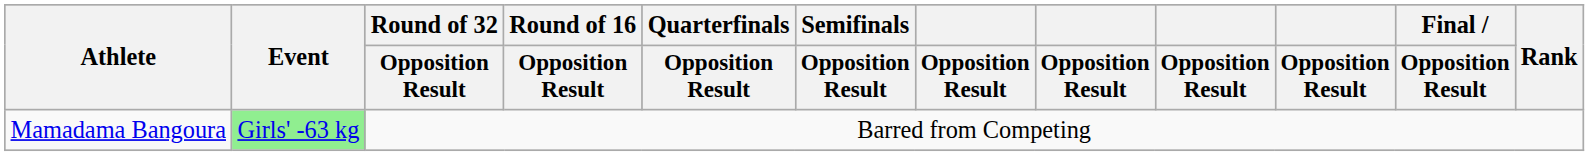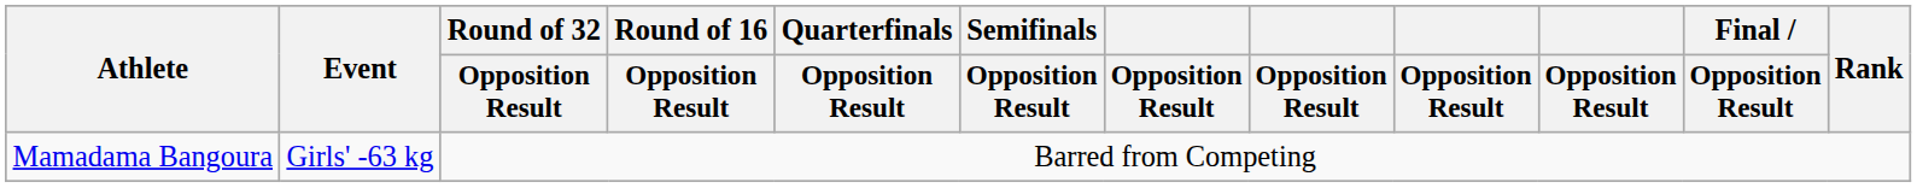Mamadama Bangoura | Event: lightgreen background -> no background
